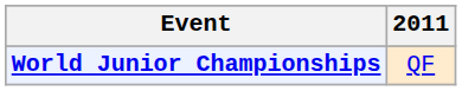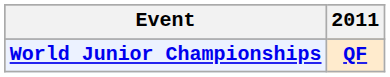World Junior Championships | 2011: normal -> bold
